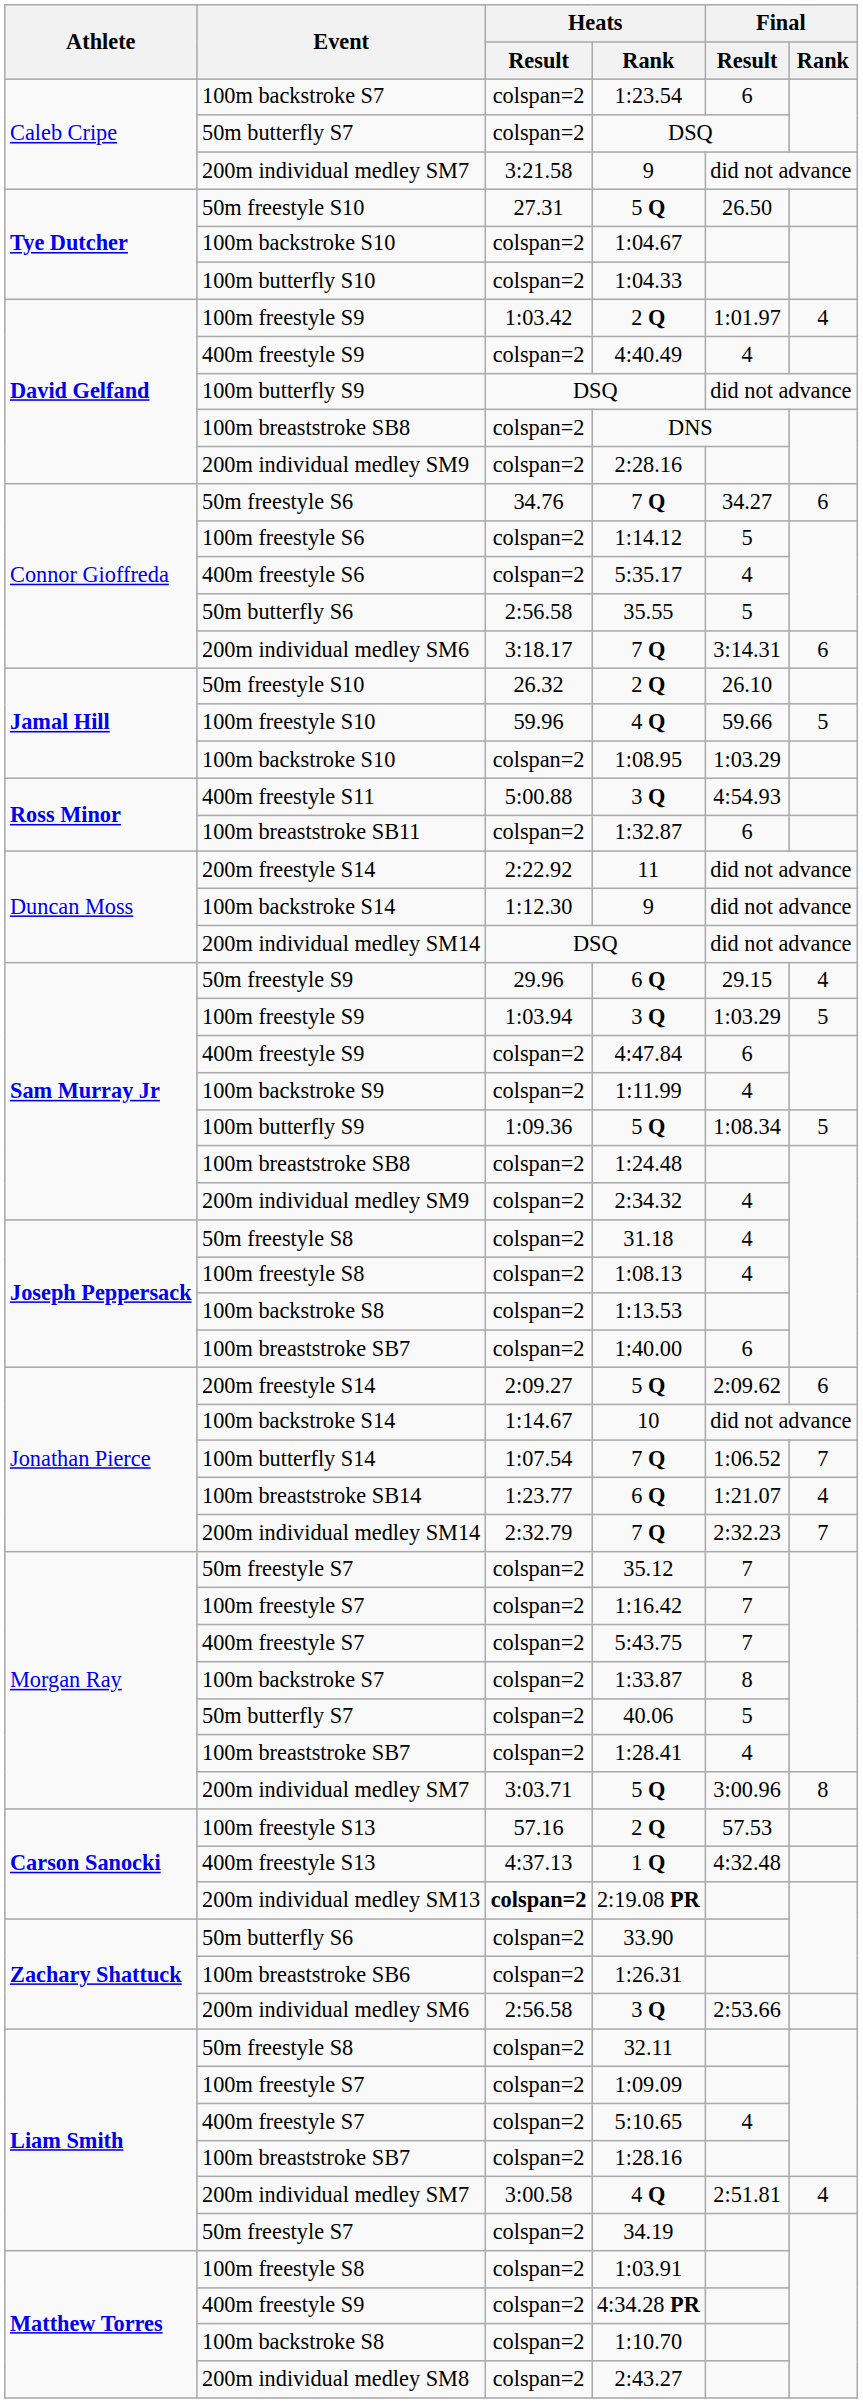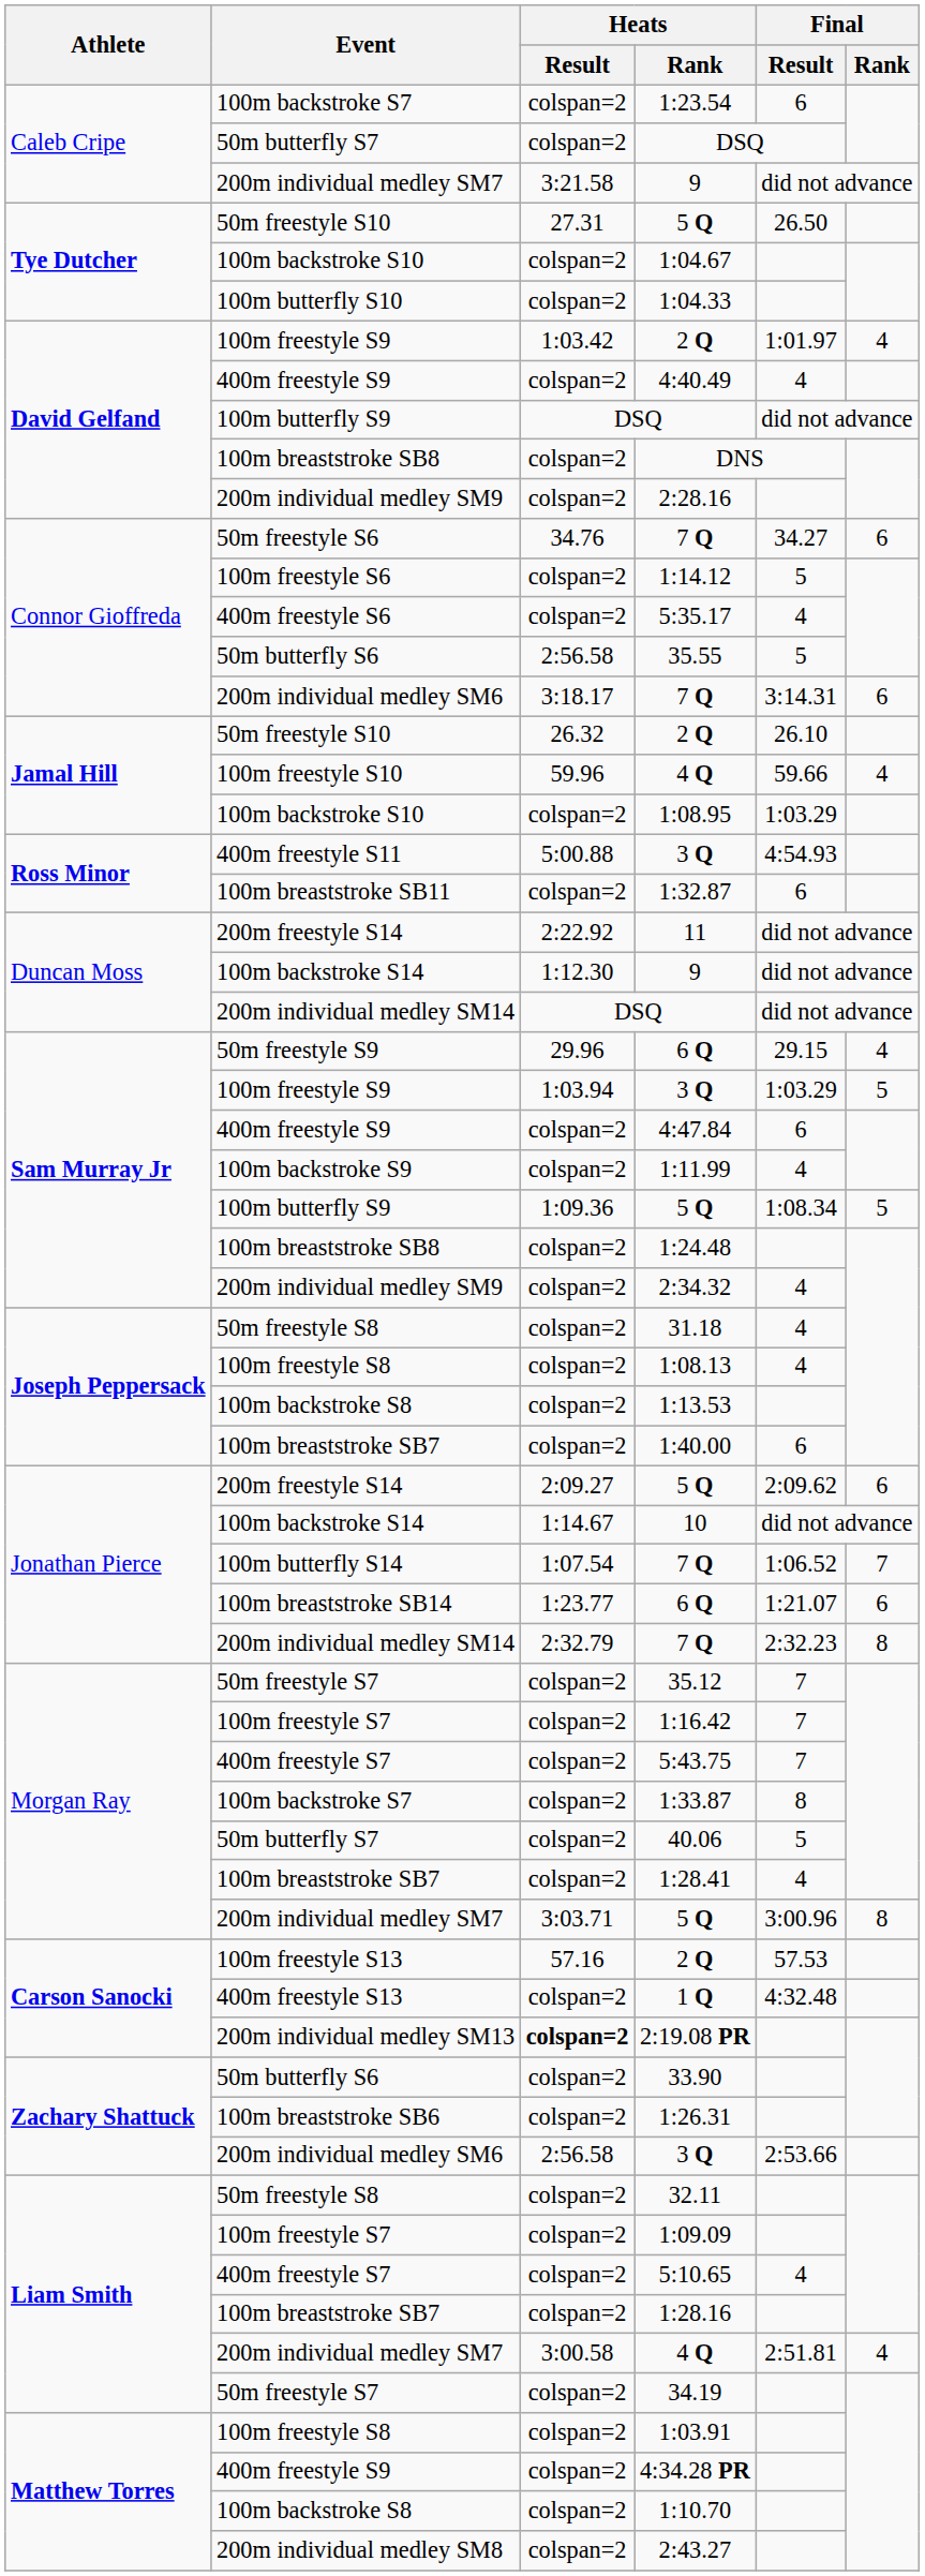100m freestyle S10 / 4 Q | Final / Rank: 5 -> 4
100m breaststroke SB14 / 6 Q | Final / Rank: 4 -> 6
200m individual medley SM14 / 7 Q | Final / Rank: 7 -> 8
1 Q | Heats / Result: 4:37.13 -> colspan=2
